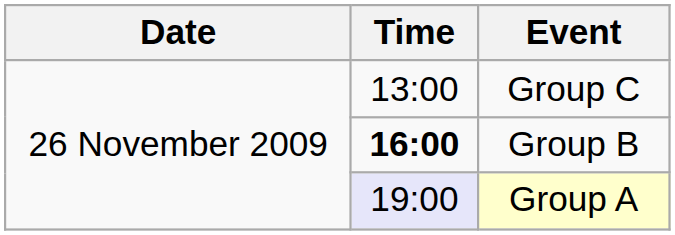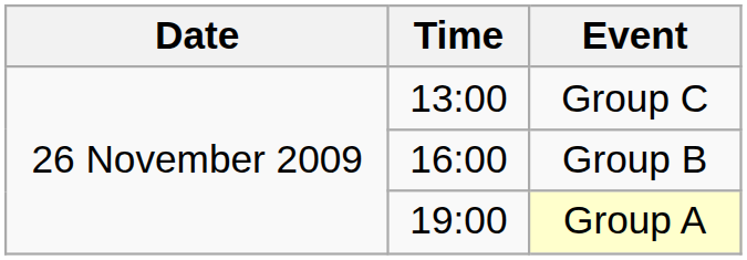Group B | Time: bold -> normal
Group A | Time: lavender background -> no background
